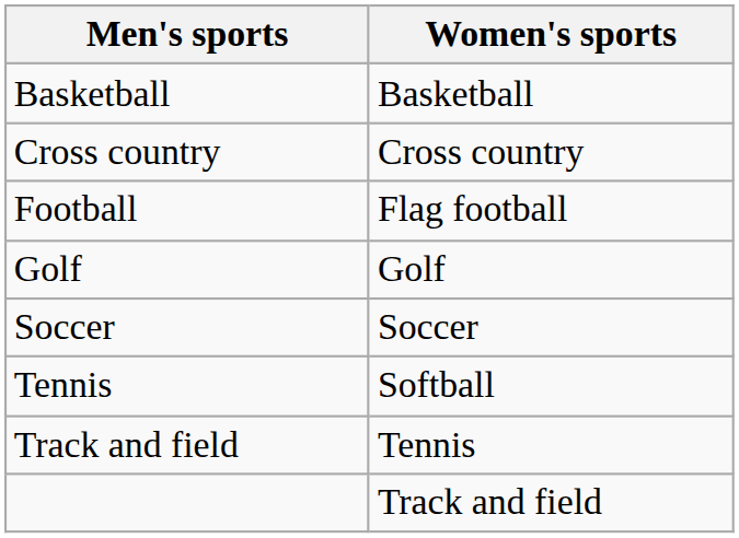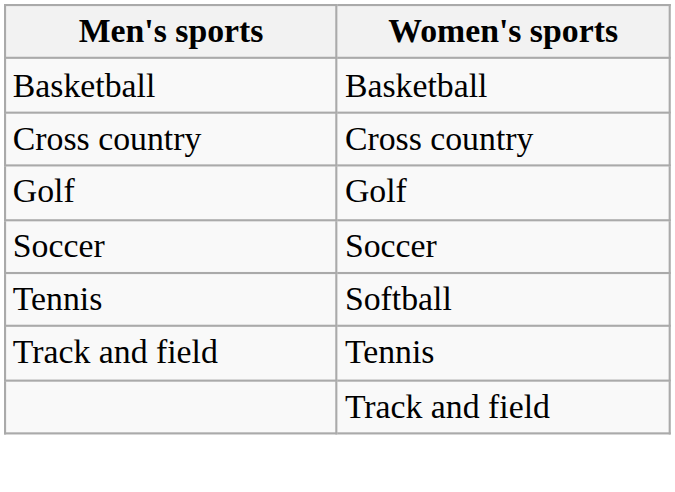- row: Football | Flag football
